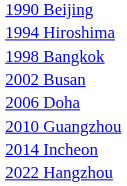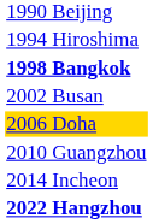1998 Bangkok | column 1: normal -> bold
2006 Doha | column 1: no background -> gold background
2022 Hangzhou | column 1: normal -> bold
